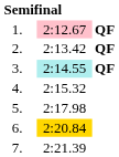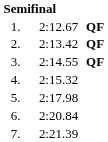1. | column 2: pink background -> no background
3. | column 2: paleturquoise background -> no background
6. | column 2: gold background -> no background
